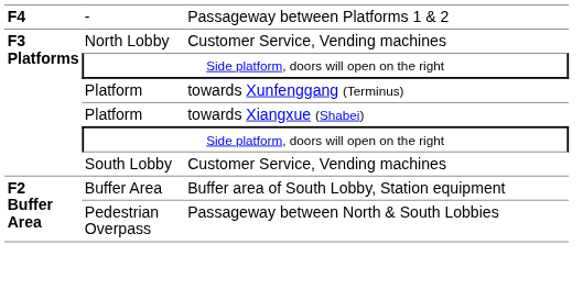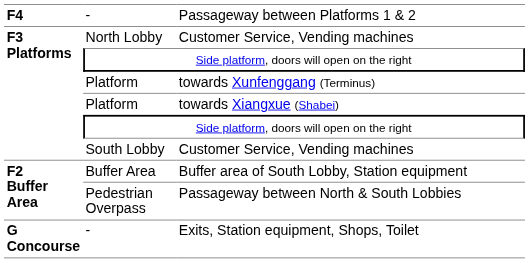+ row: G Concourse | - | Exits, Station equipment, Shops, Toilet
